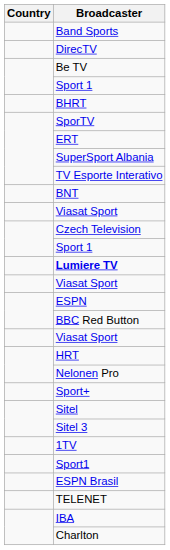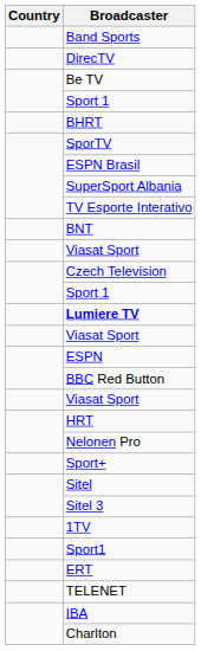row 8 | Broadcaster: ERT -> ESPN Brasil
row 27 | Broadcaster: ESPN Brasil -> ERT
